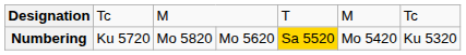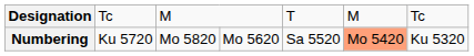Numbering | column 5: gold background -> no background
Numbering | column 6: no background -> lightsalmon background
